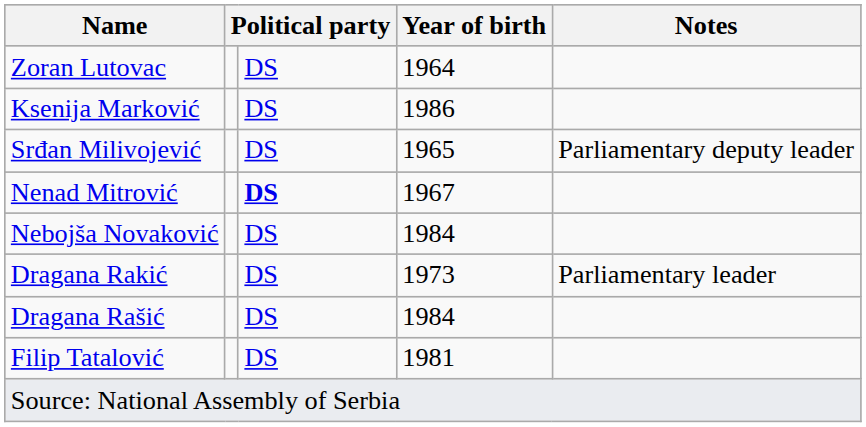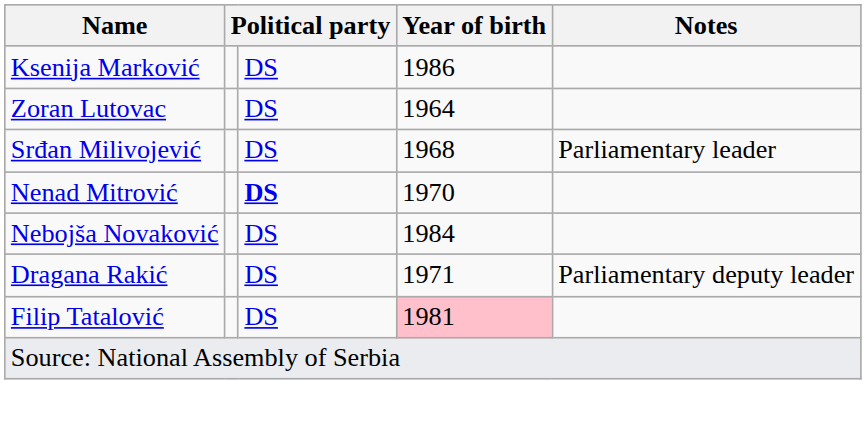rows swapped: Zoran Lutovac <-> Ksenija Marković
Srđan Milivojević | Year of birth: 1965 -> 1968
Srđan Milivojević | Notes: Parliamentary deputy leader -> Parliamentary leader
Nenad Mitrović | Year of birth: 1967 -> 1970
Dragana Rakić | Year of birth: 1973 -> 1971
Dragana Rakić | Notes: Parliamentary leader -> Parliamentary deputy leader
- row: Dragana Rašić | DS | 1984
Filip Tatalović | Year of birth: no background -> pink background
